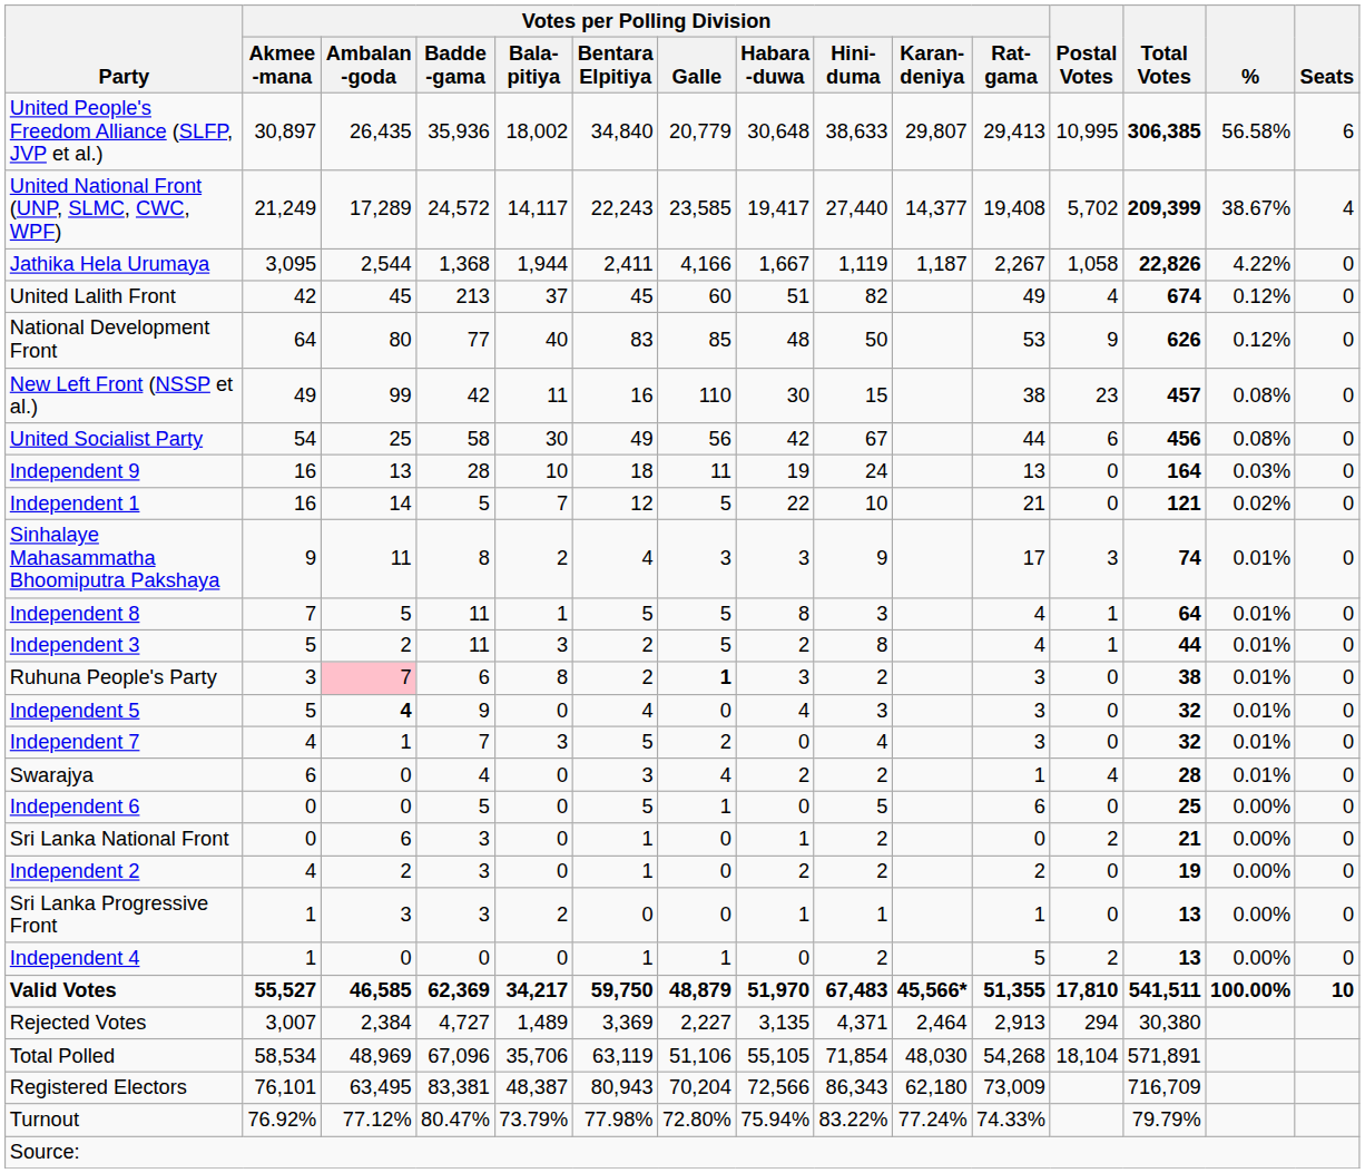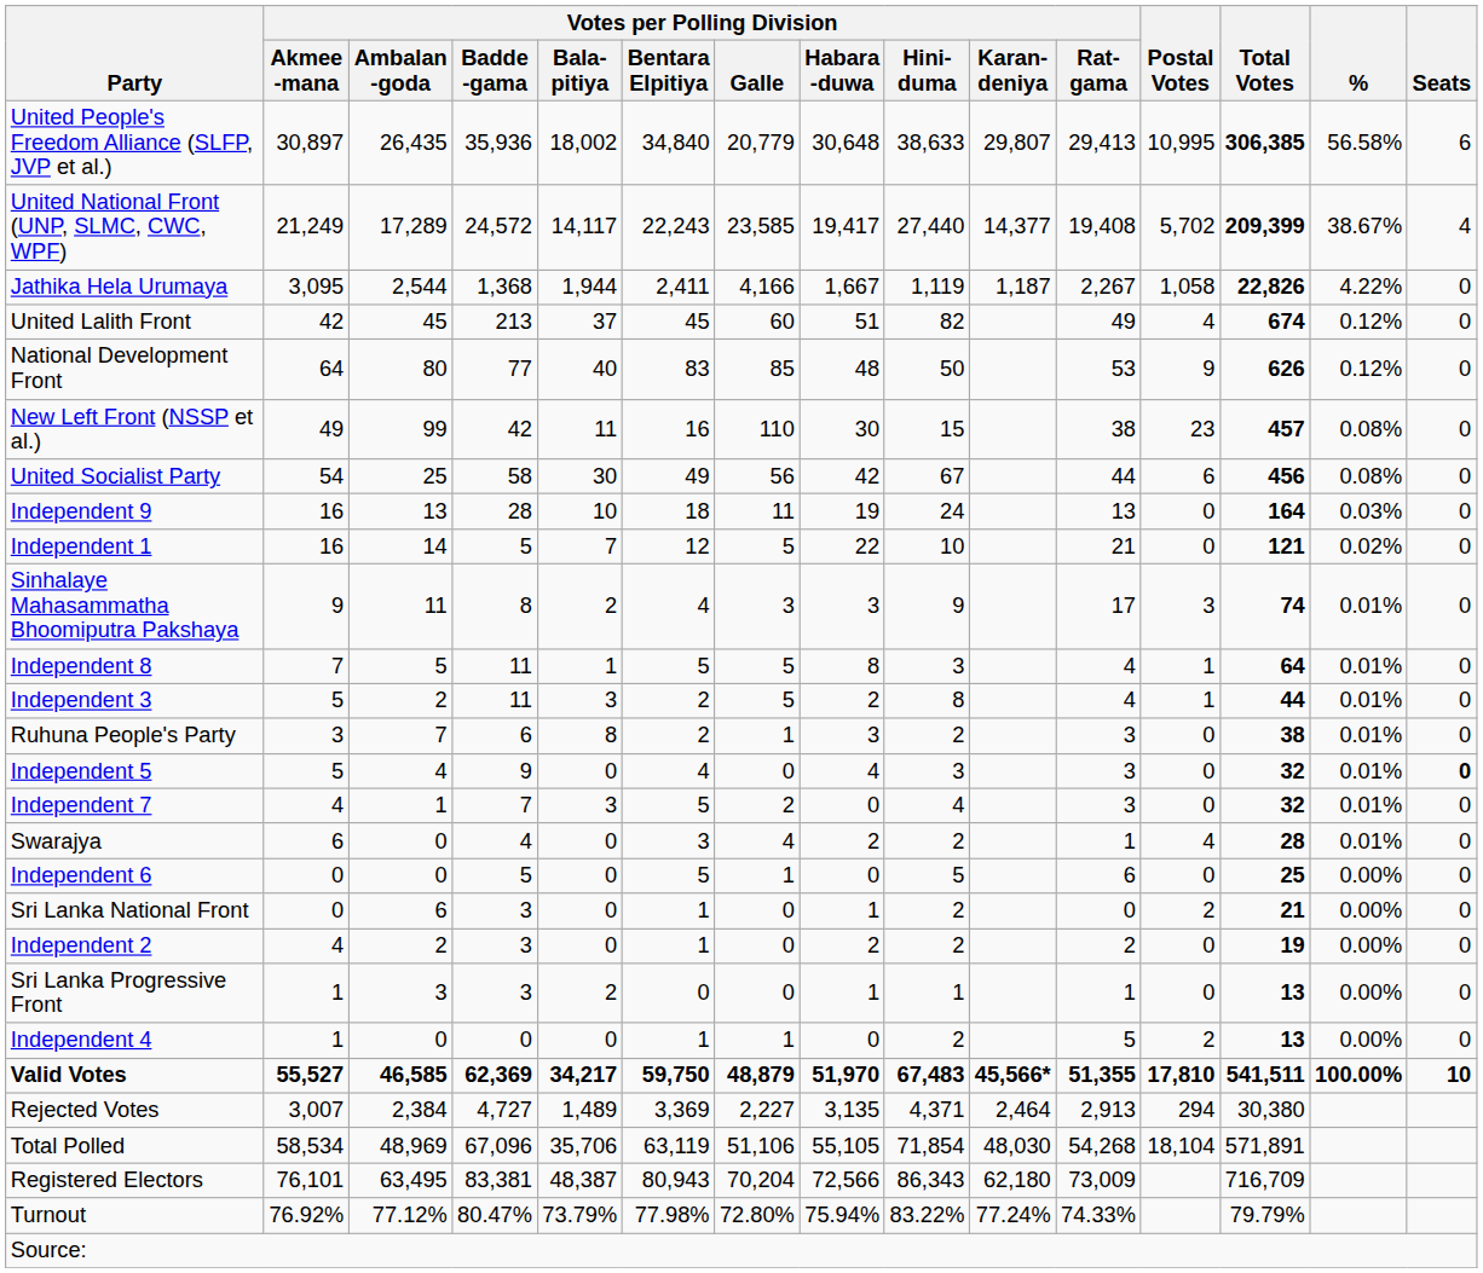Ruhuna People's Party | Votes per Polling Division / Ambalan -goda: pink background -> no background
Ruhuna People's Party | Votes per Polling Division / Galle: bold -> normal
Independent 5 | Votes per Polling Division / Ambalan -goda: bold -> normal
Independent 5 | Seats: normal -> bold
